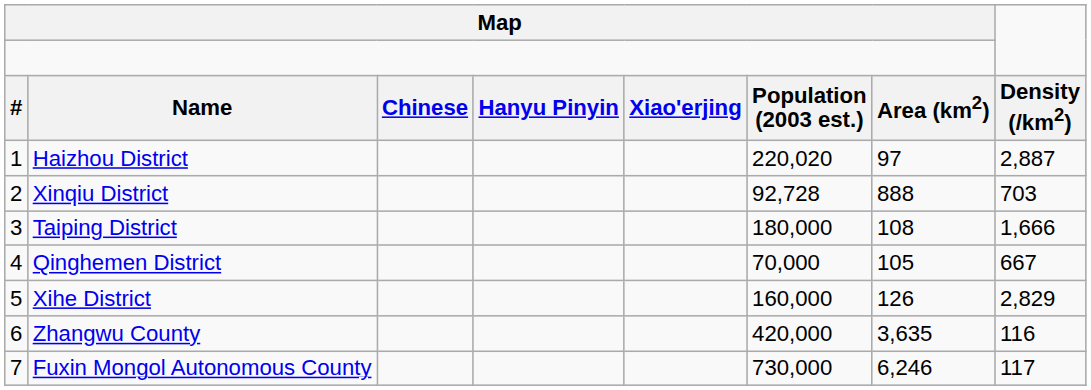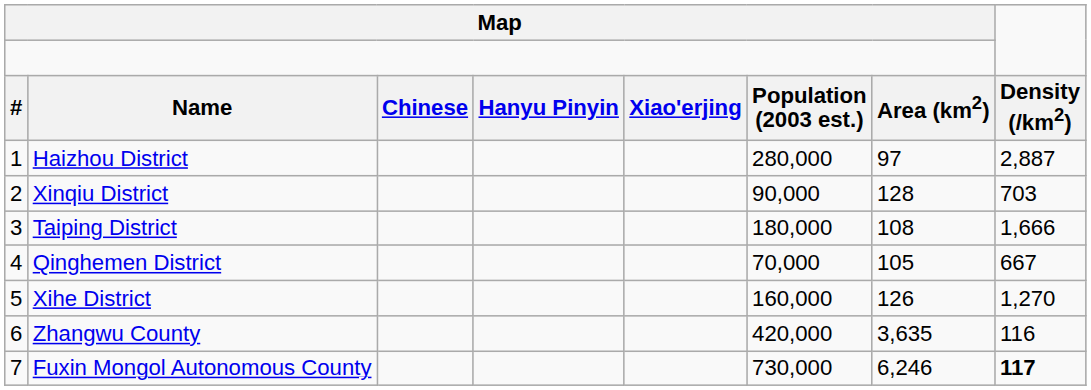Haizhou District | column 6: 220,020 -> 280,000
Xinqiu District | column 6: 92,728 -> 90,000
Xinqiu District | column 7: 888 -> 128
Xihe District | column 8: 2,829 -> 1,270
Fuxin Mongol Autonomous County | column 8: normal -> bold
